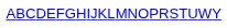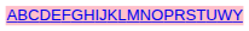row 1 | column 1: no background -> pink background
